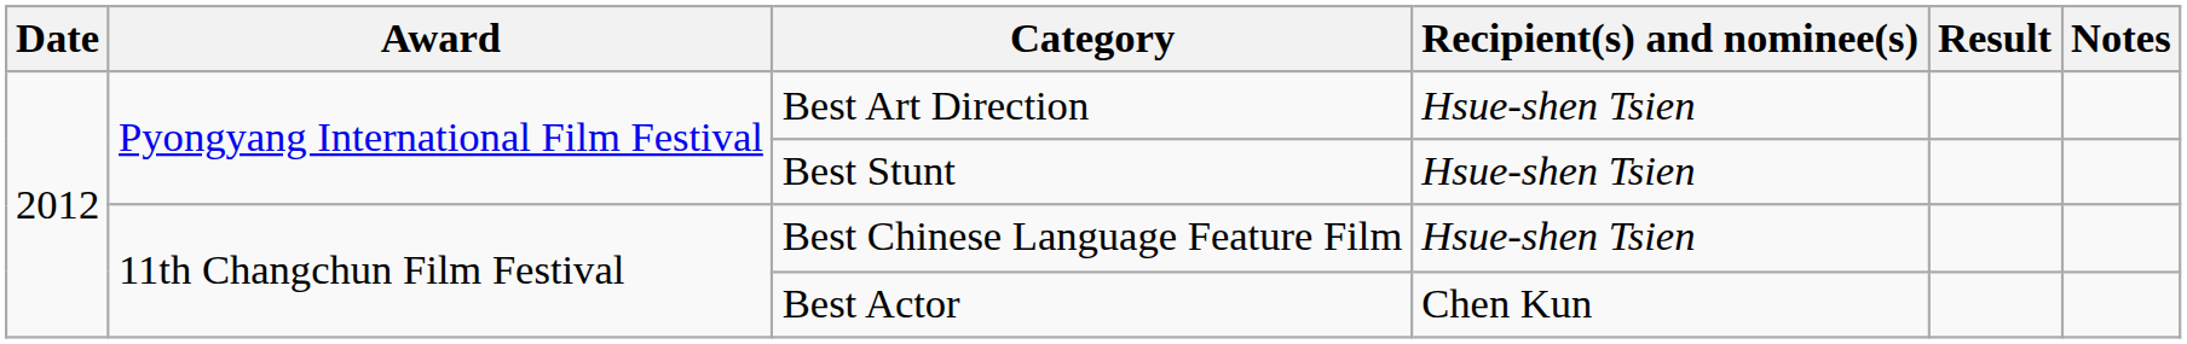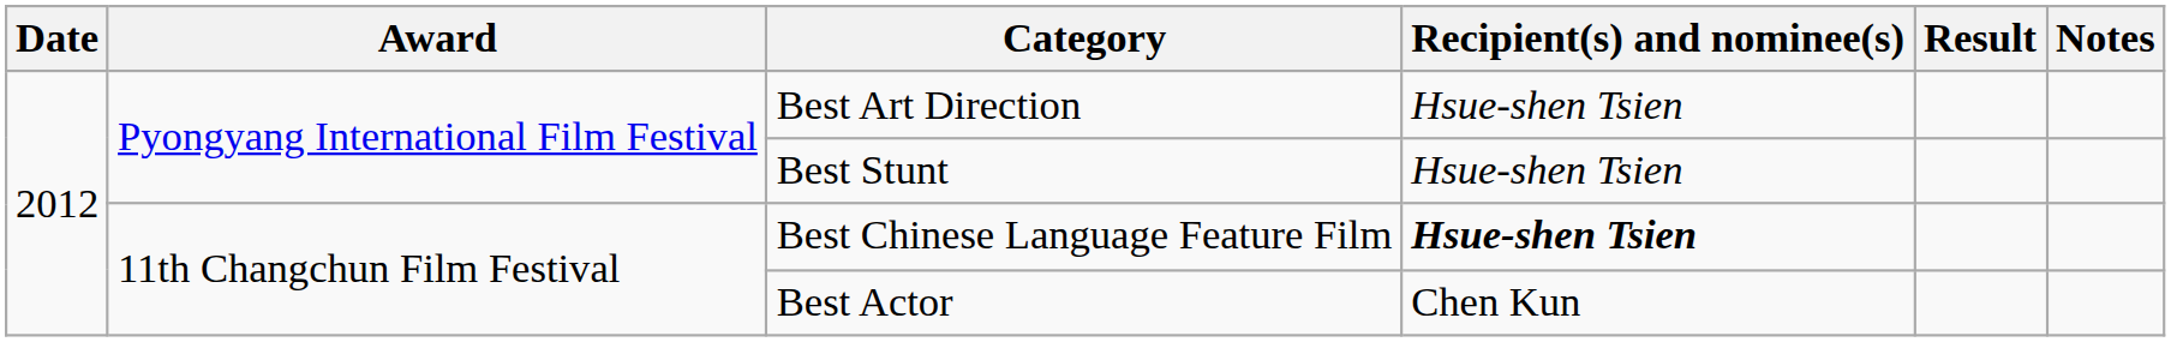Best Chinese Language Feature Film | Recipient(s) and nominee(s): normal -> bold
